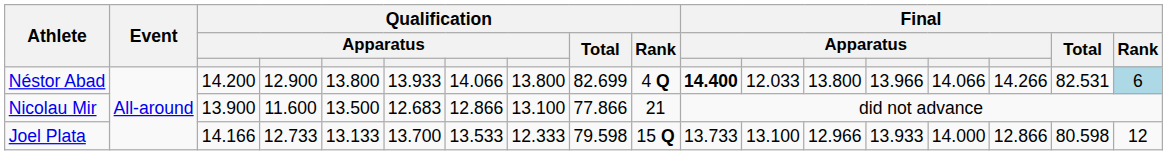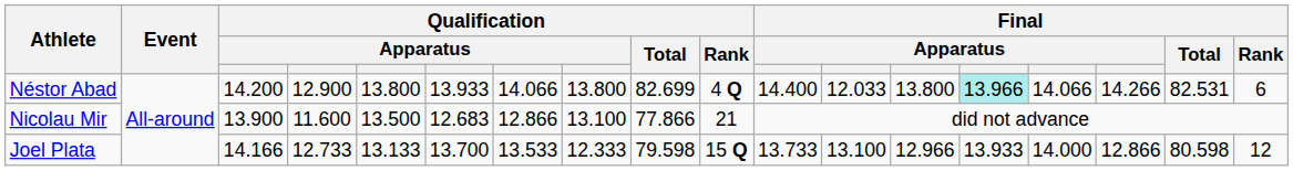row 4 | column 11: bold -> normal
row 4 | column 14: no background -> paleturquoise background
row 4 | Final / Rank: lightblue background -> no background
